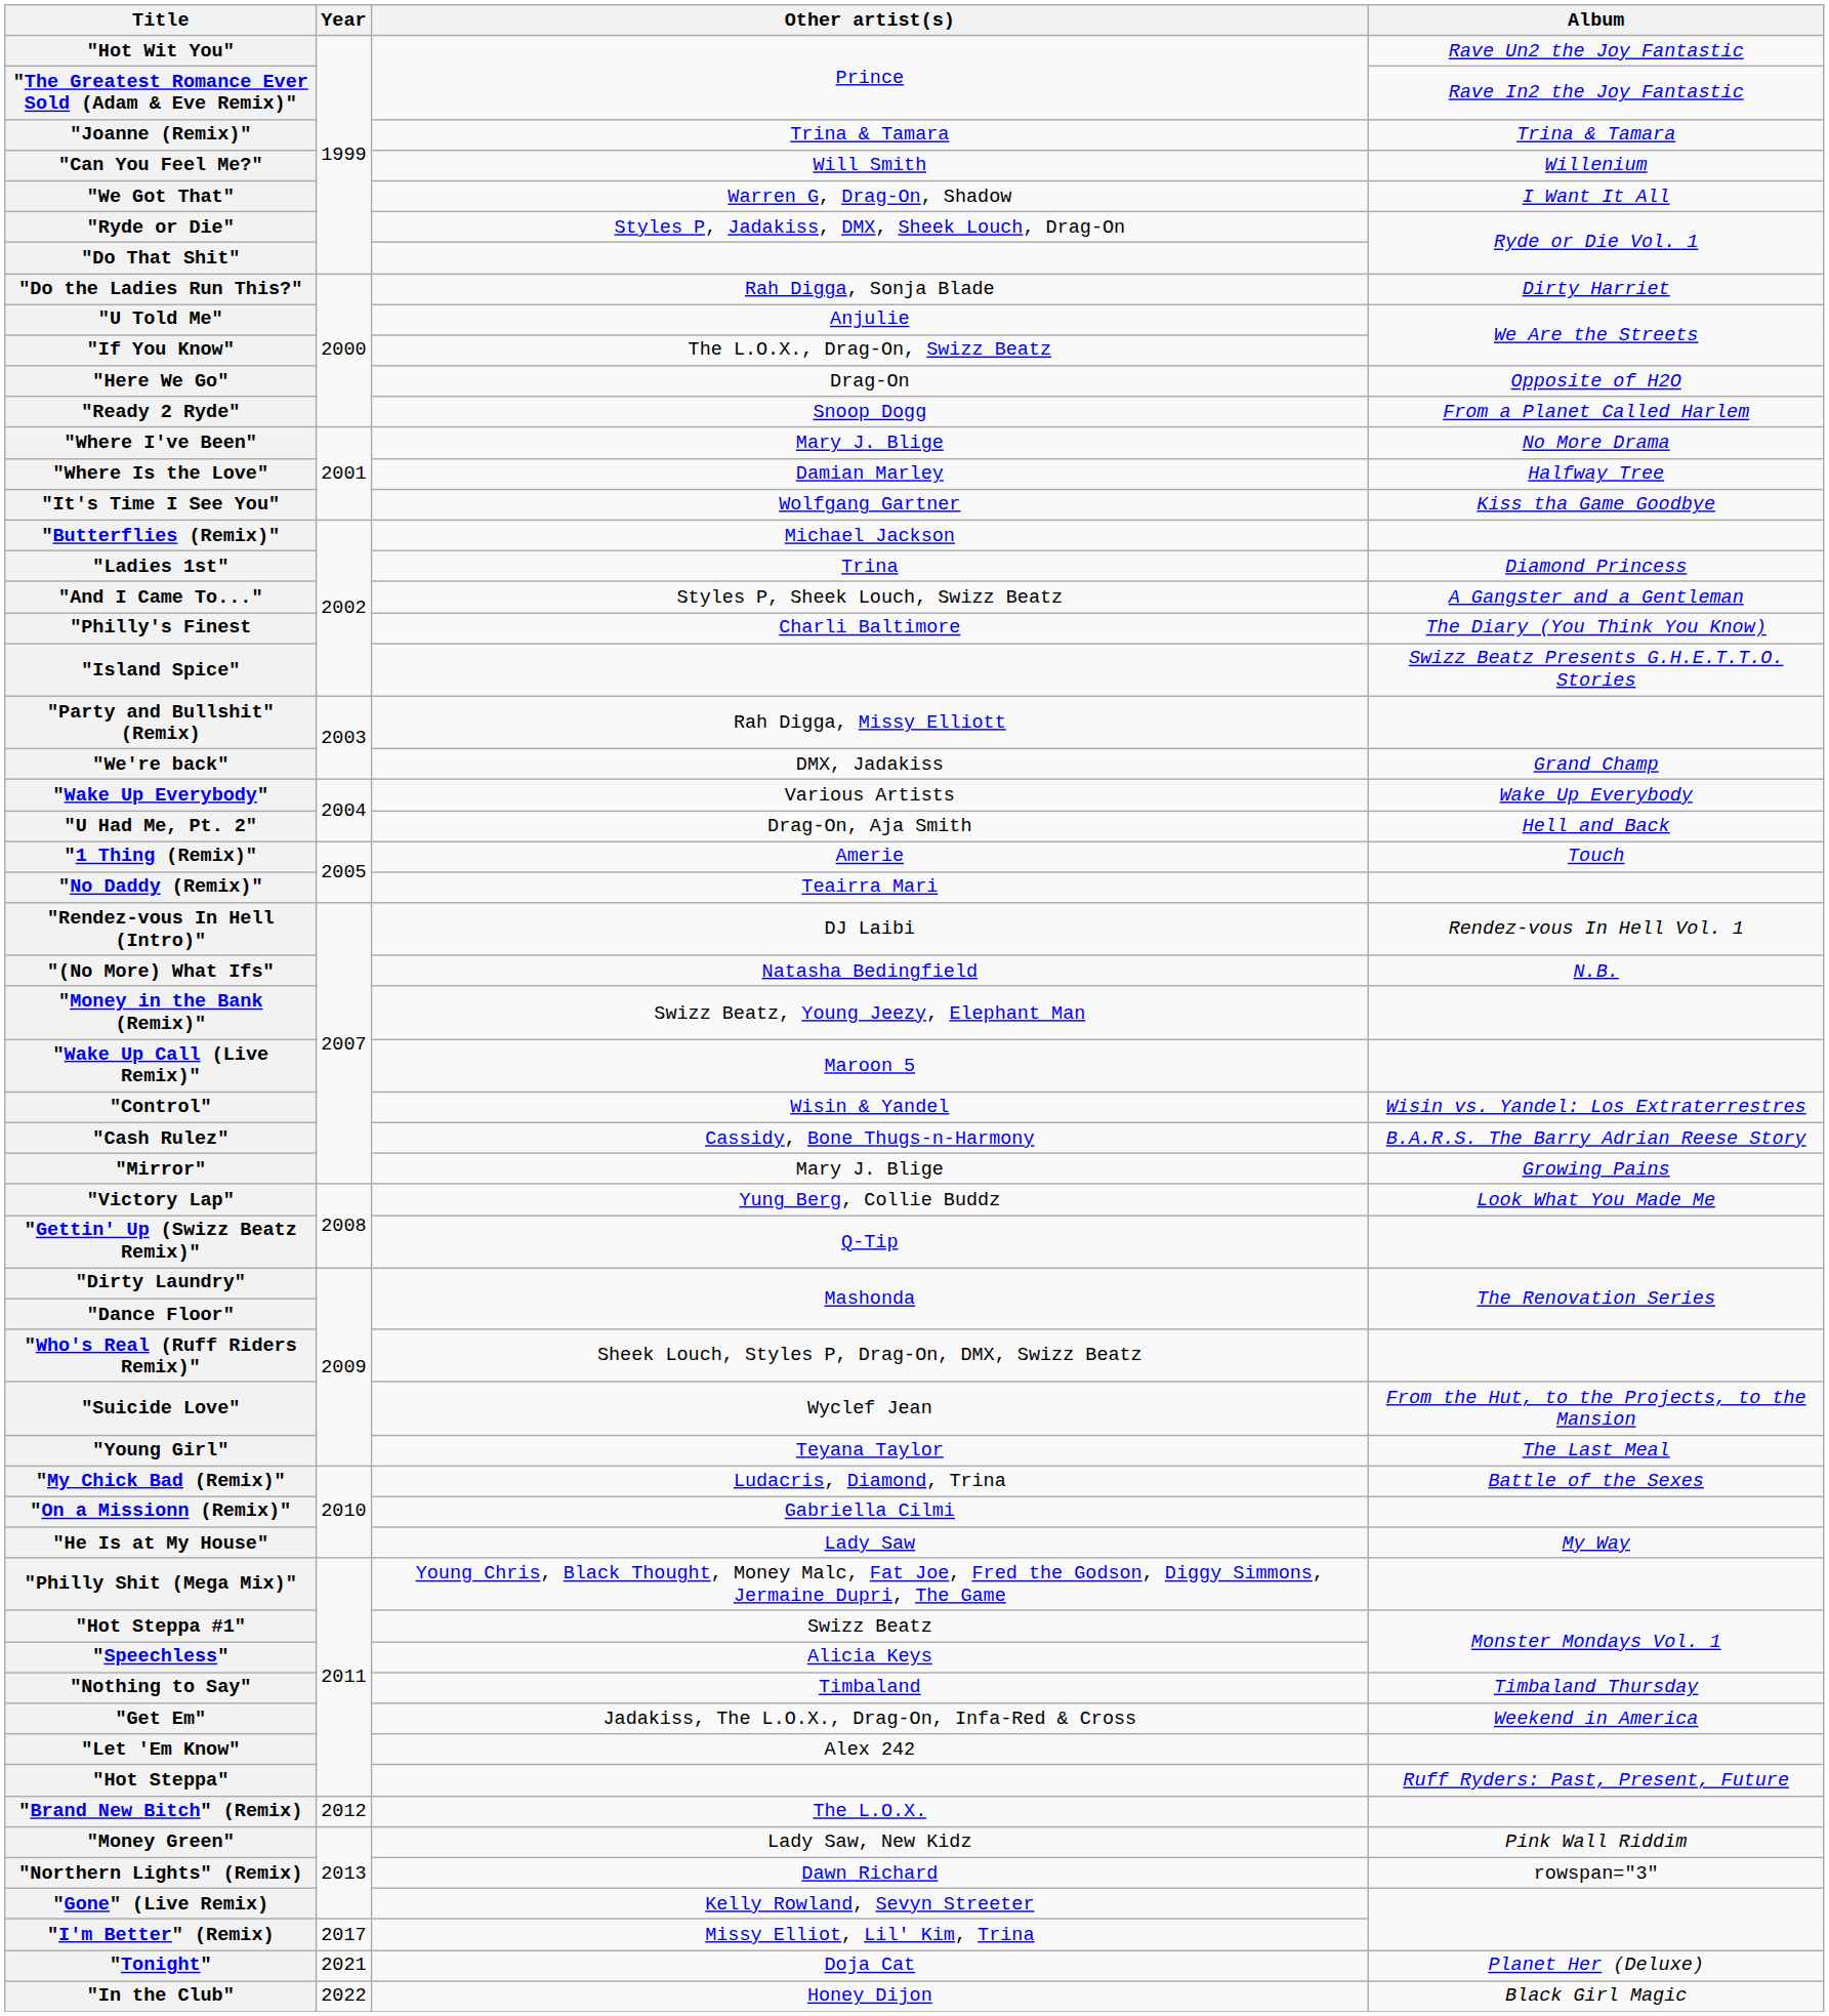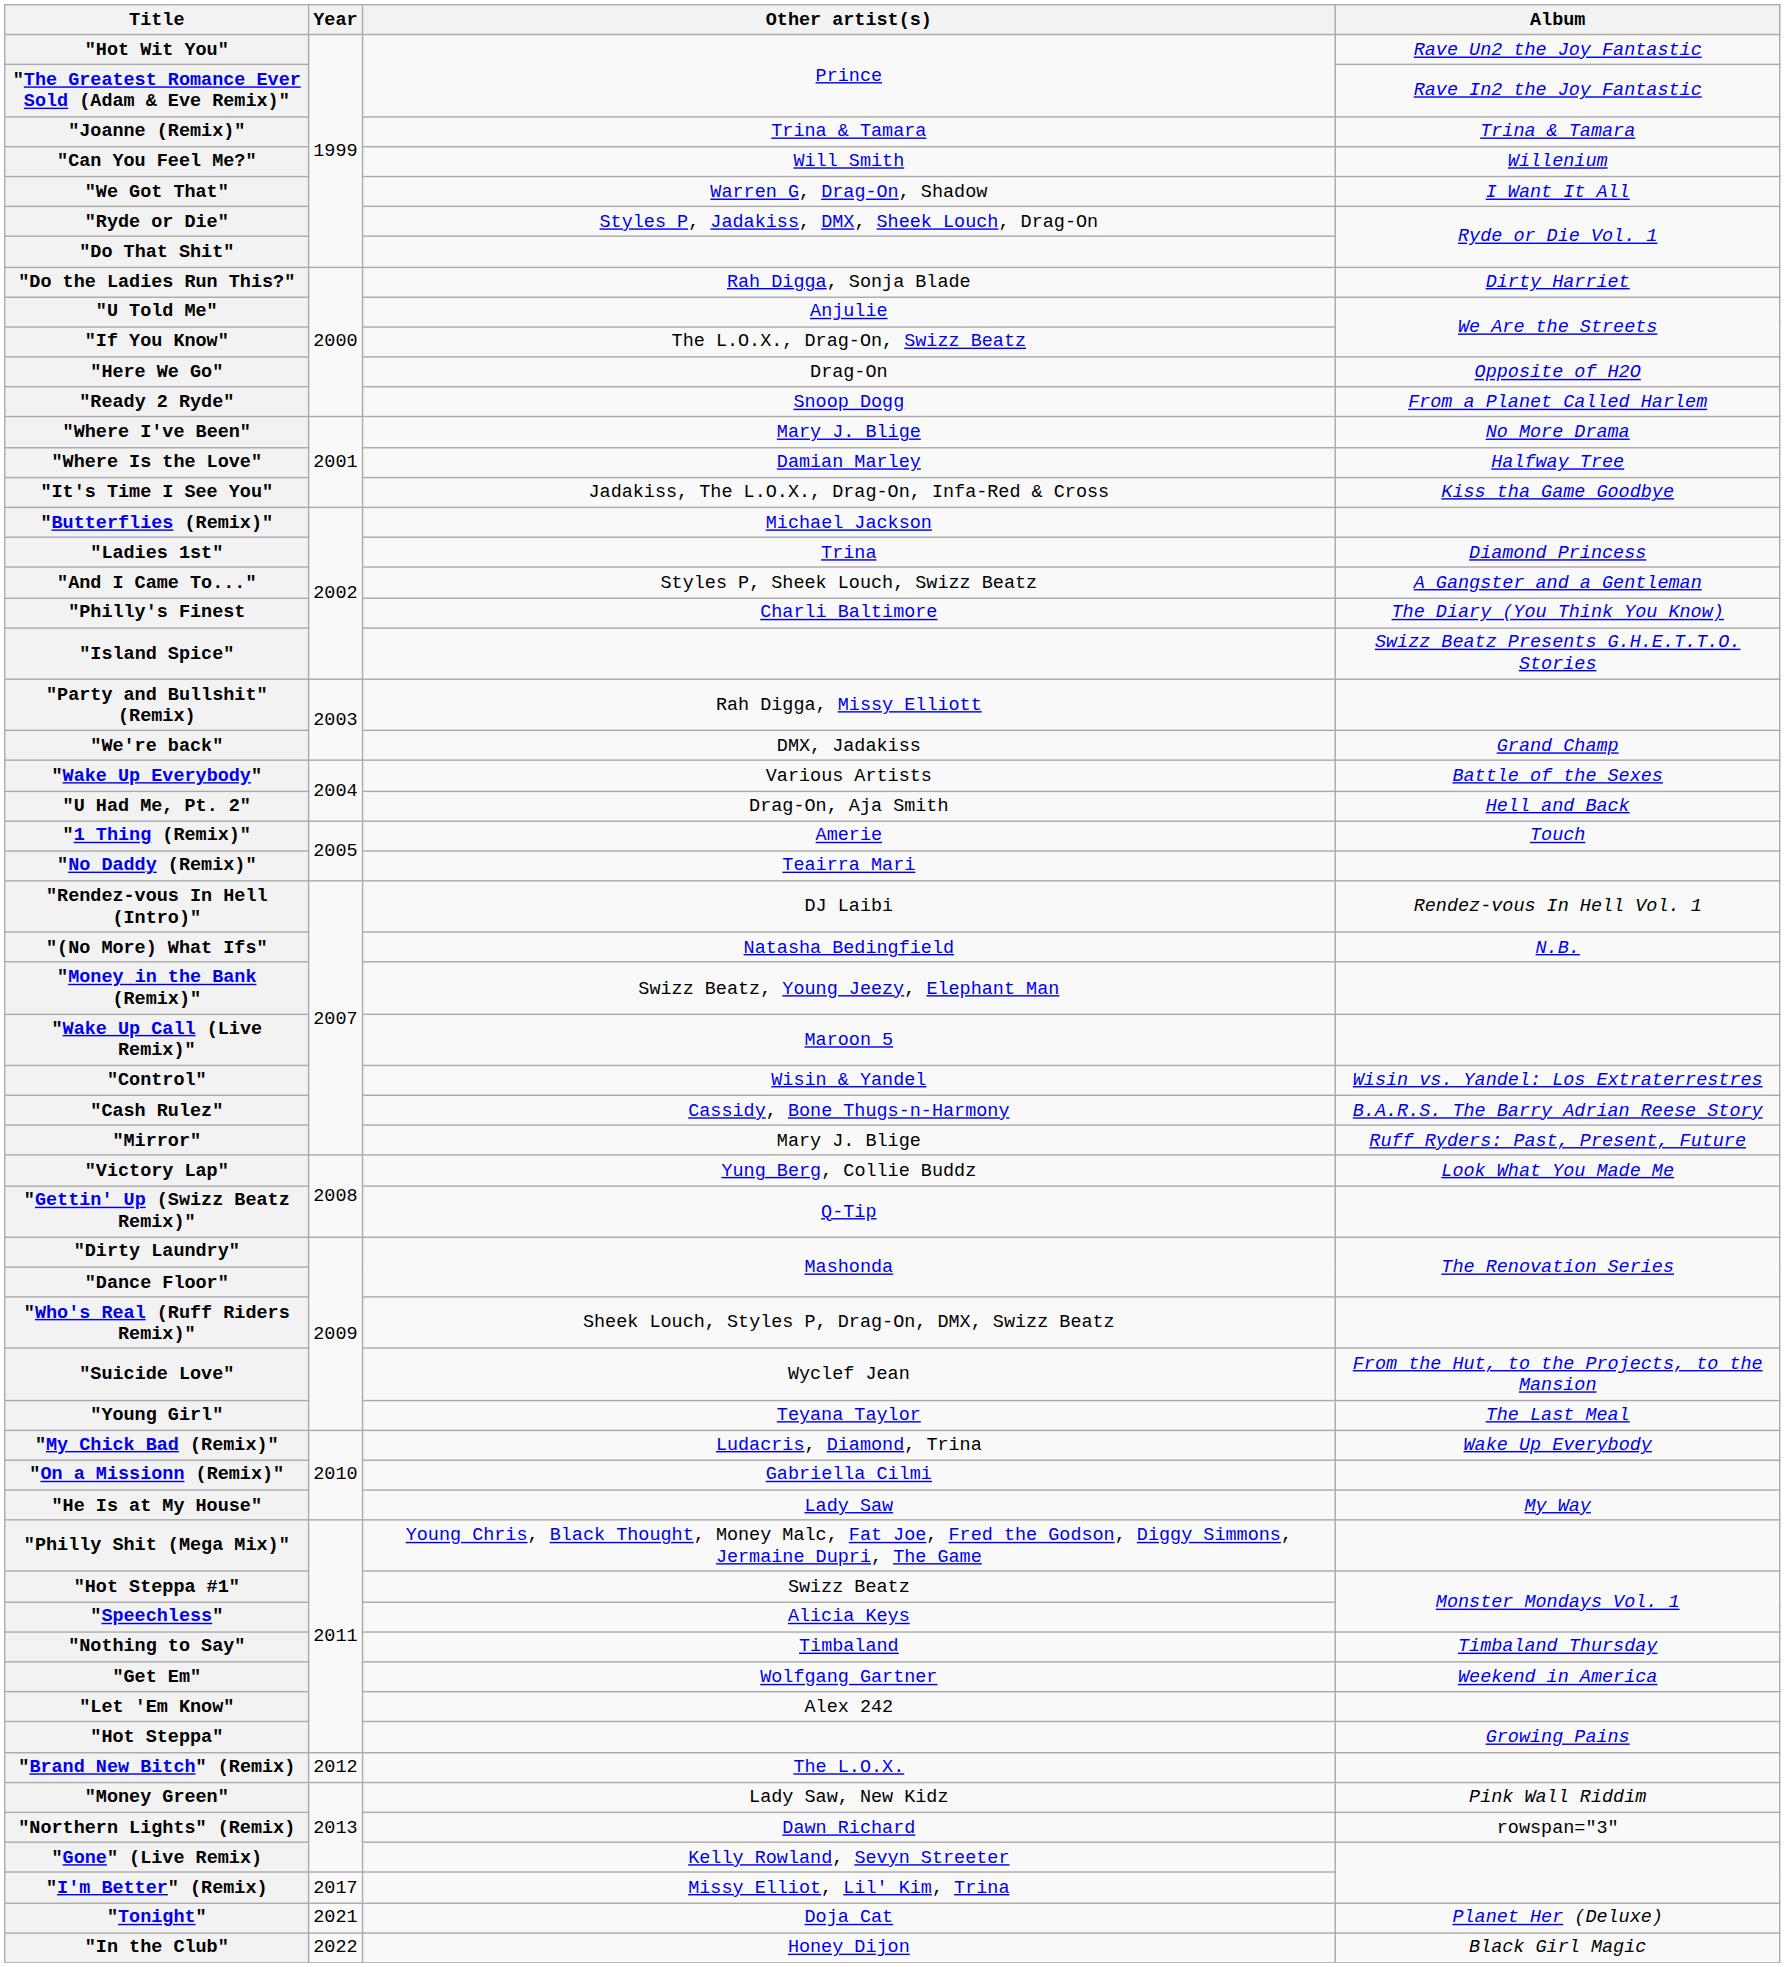"It's Time I See You" | Other artist(s): Wolfgang Gartner -> Jadakiss, The L.O.X., Drag-On, Infa-Red & Cross
"Wake Up Everybody" | Album: Wake Up Everybody -> Battle of the Sexes
"Mirror" | Album: Growing Pains -> Ruff Ryders: Past, Present, Future
"My Chick Bad (Remix)" | Album: Battle of the Sexes -> Wake Up Everybody
"Get Em" | Other artist(s): Jadakiss, The L.O.X., Drag-On, Infa-Red & Cross -> Wolfgang Gartner
"Hot Steppa" | Album: Ruff Ryders: Past, Present, Future -> Growing Pains
